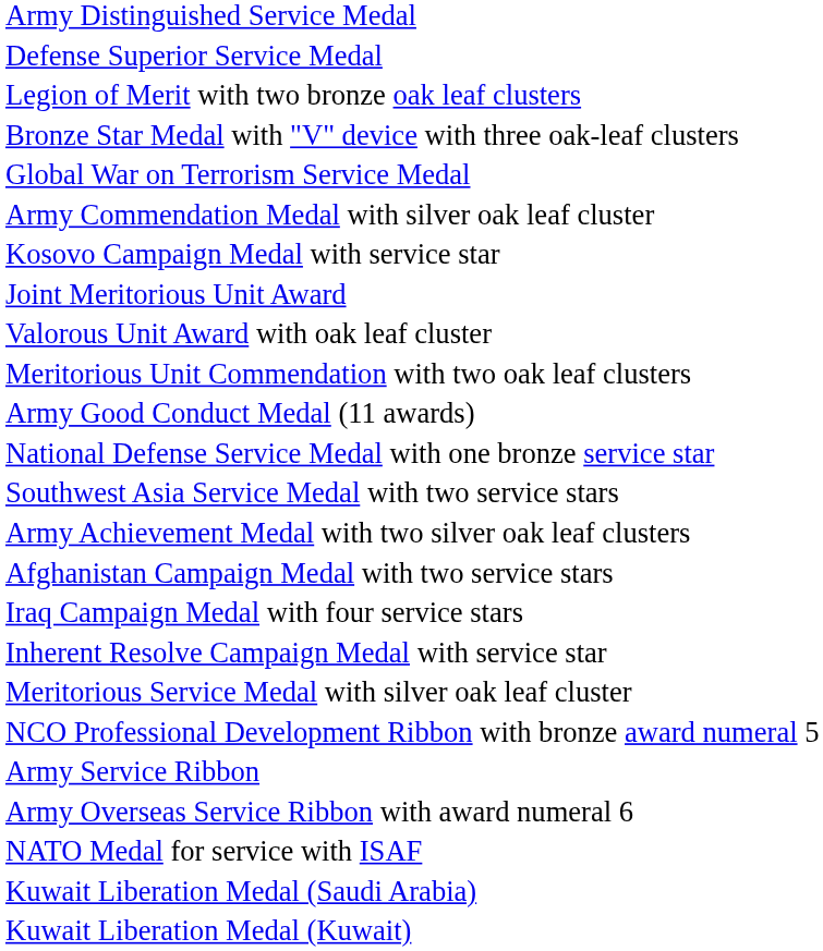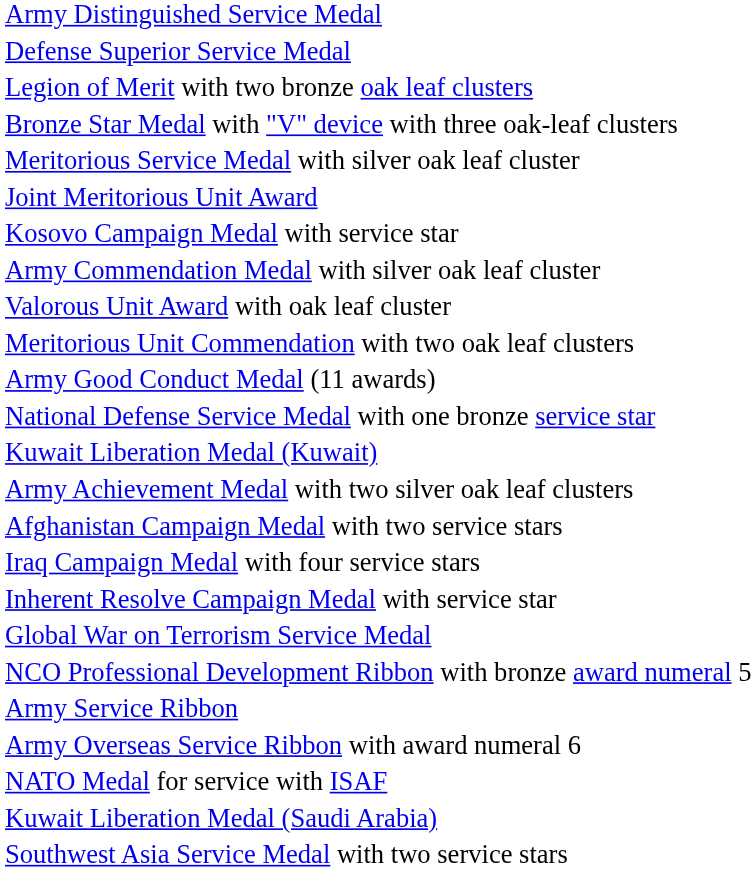row 5 | column 1: Global War on Terrorism Service Medal -> Meritorious Service Medal with silver oak leaf cluster
row 6 | column 1: Army Commendation Medal with silver oak leaf cluster -> Joint Meritorious Unit Award
row 8 | column 1: Joint Meritorious Unit Award -> Army Commendation Medal with silver oak leaf cluster
row 13 | column 1: Southwest Asia Service Medal with two service stars -> Kuwait Liberation Medal (Kuwait)
row 18 | column 1: Meritorious Service Medal with silver oak leaf cluster -> Global War on Terrorism Service Medal
row 24 | column 1: Kuwait Liberation Medal (Kuwait) -> Southwest Asia Service Medal with two service stars
